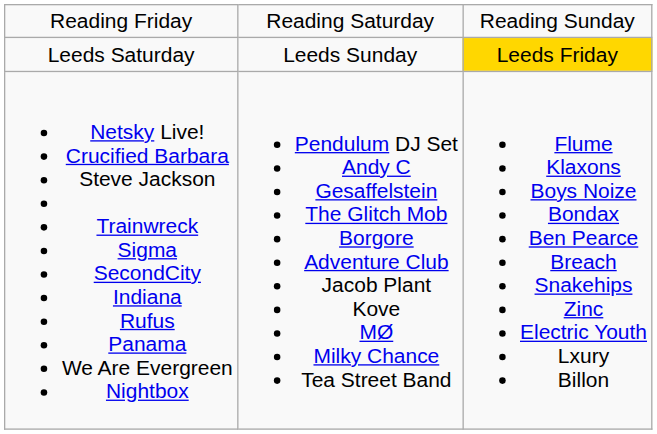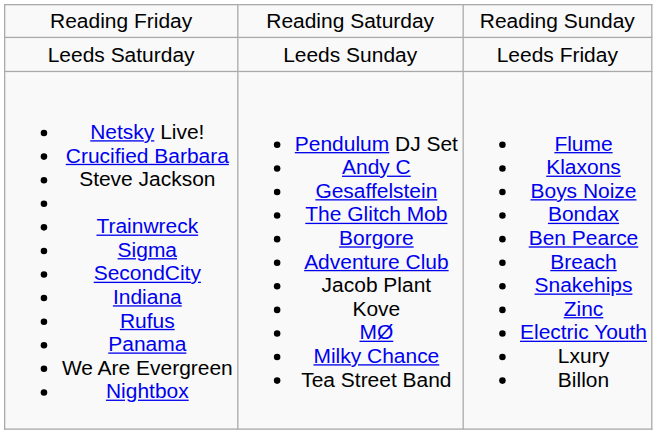Leeds Saturday | column 3: gold background -> no background
